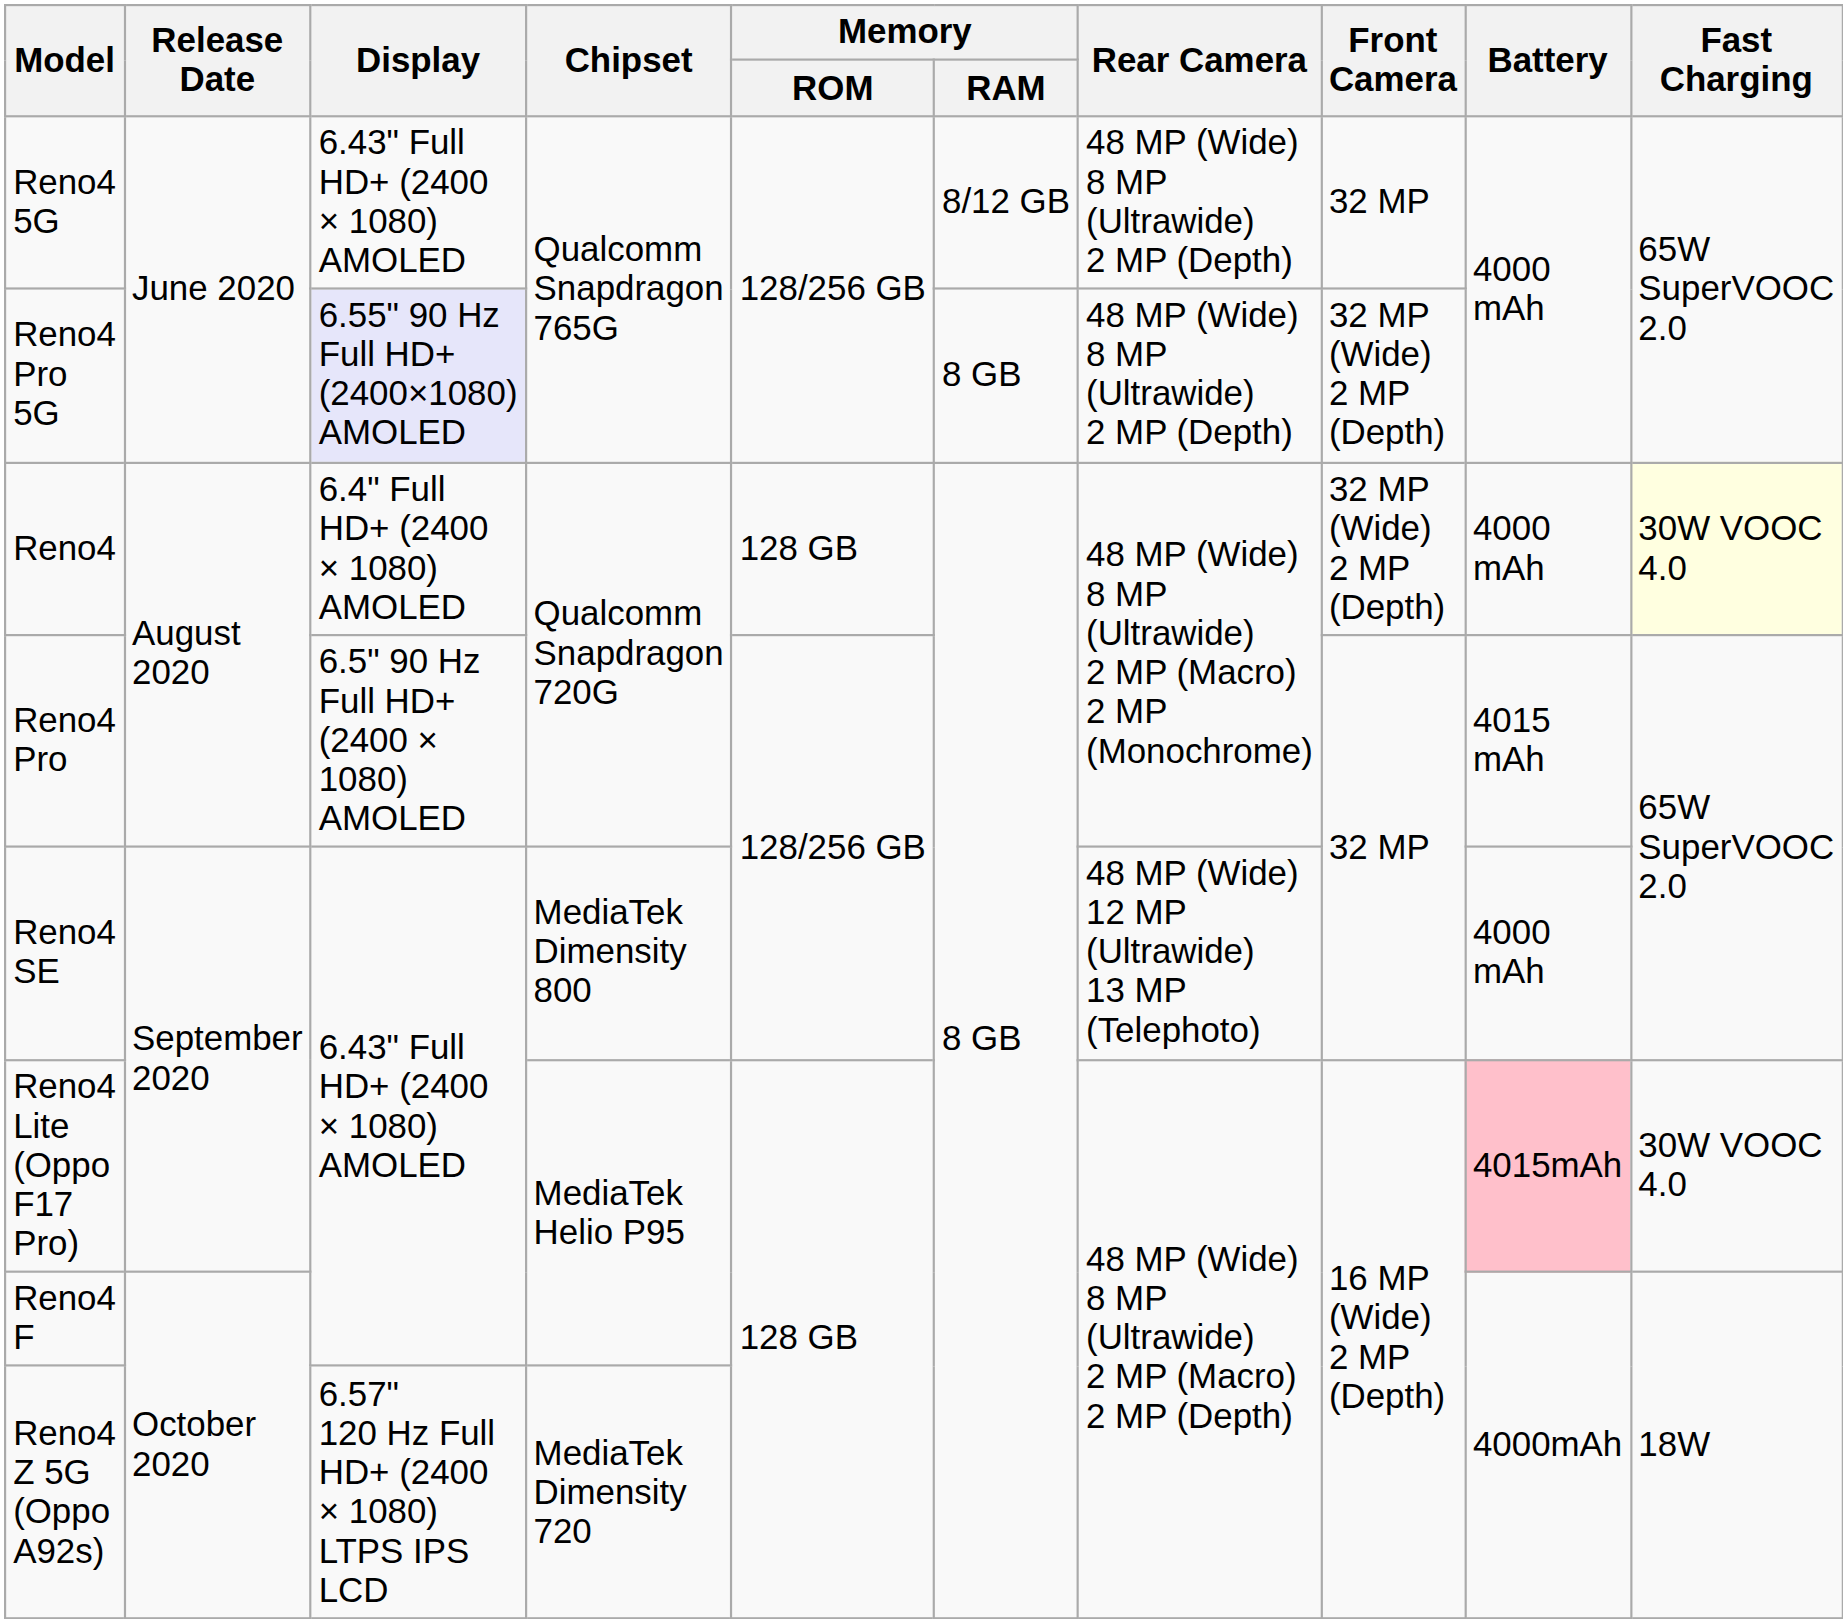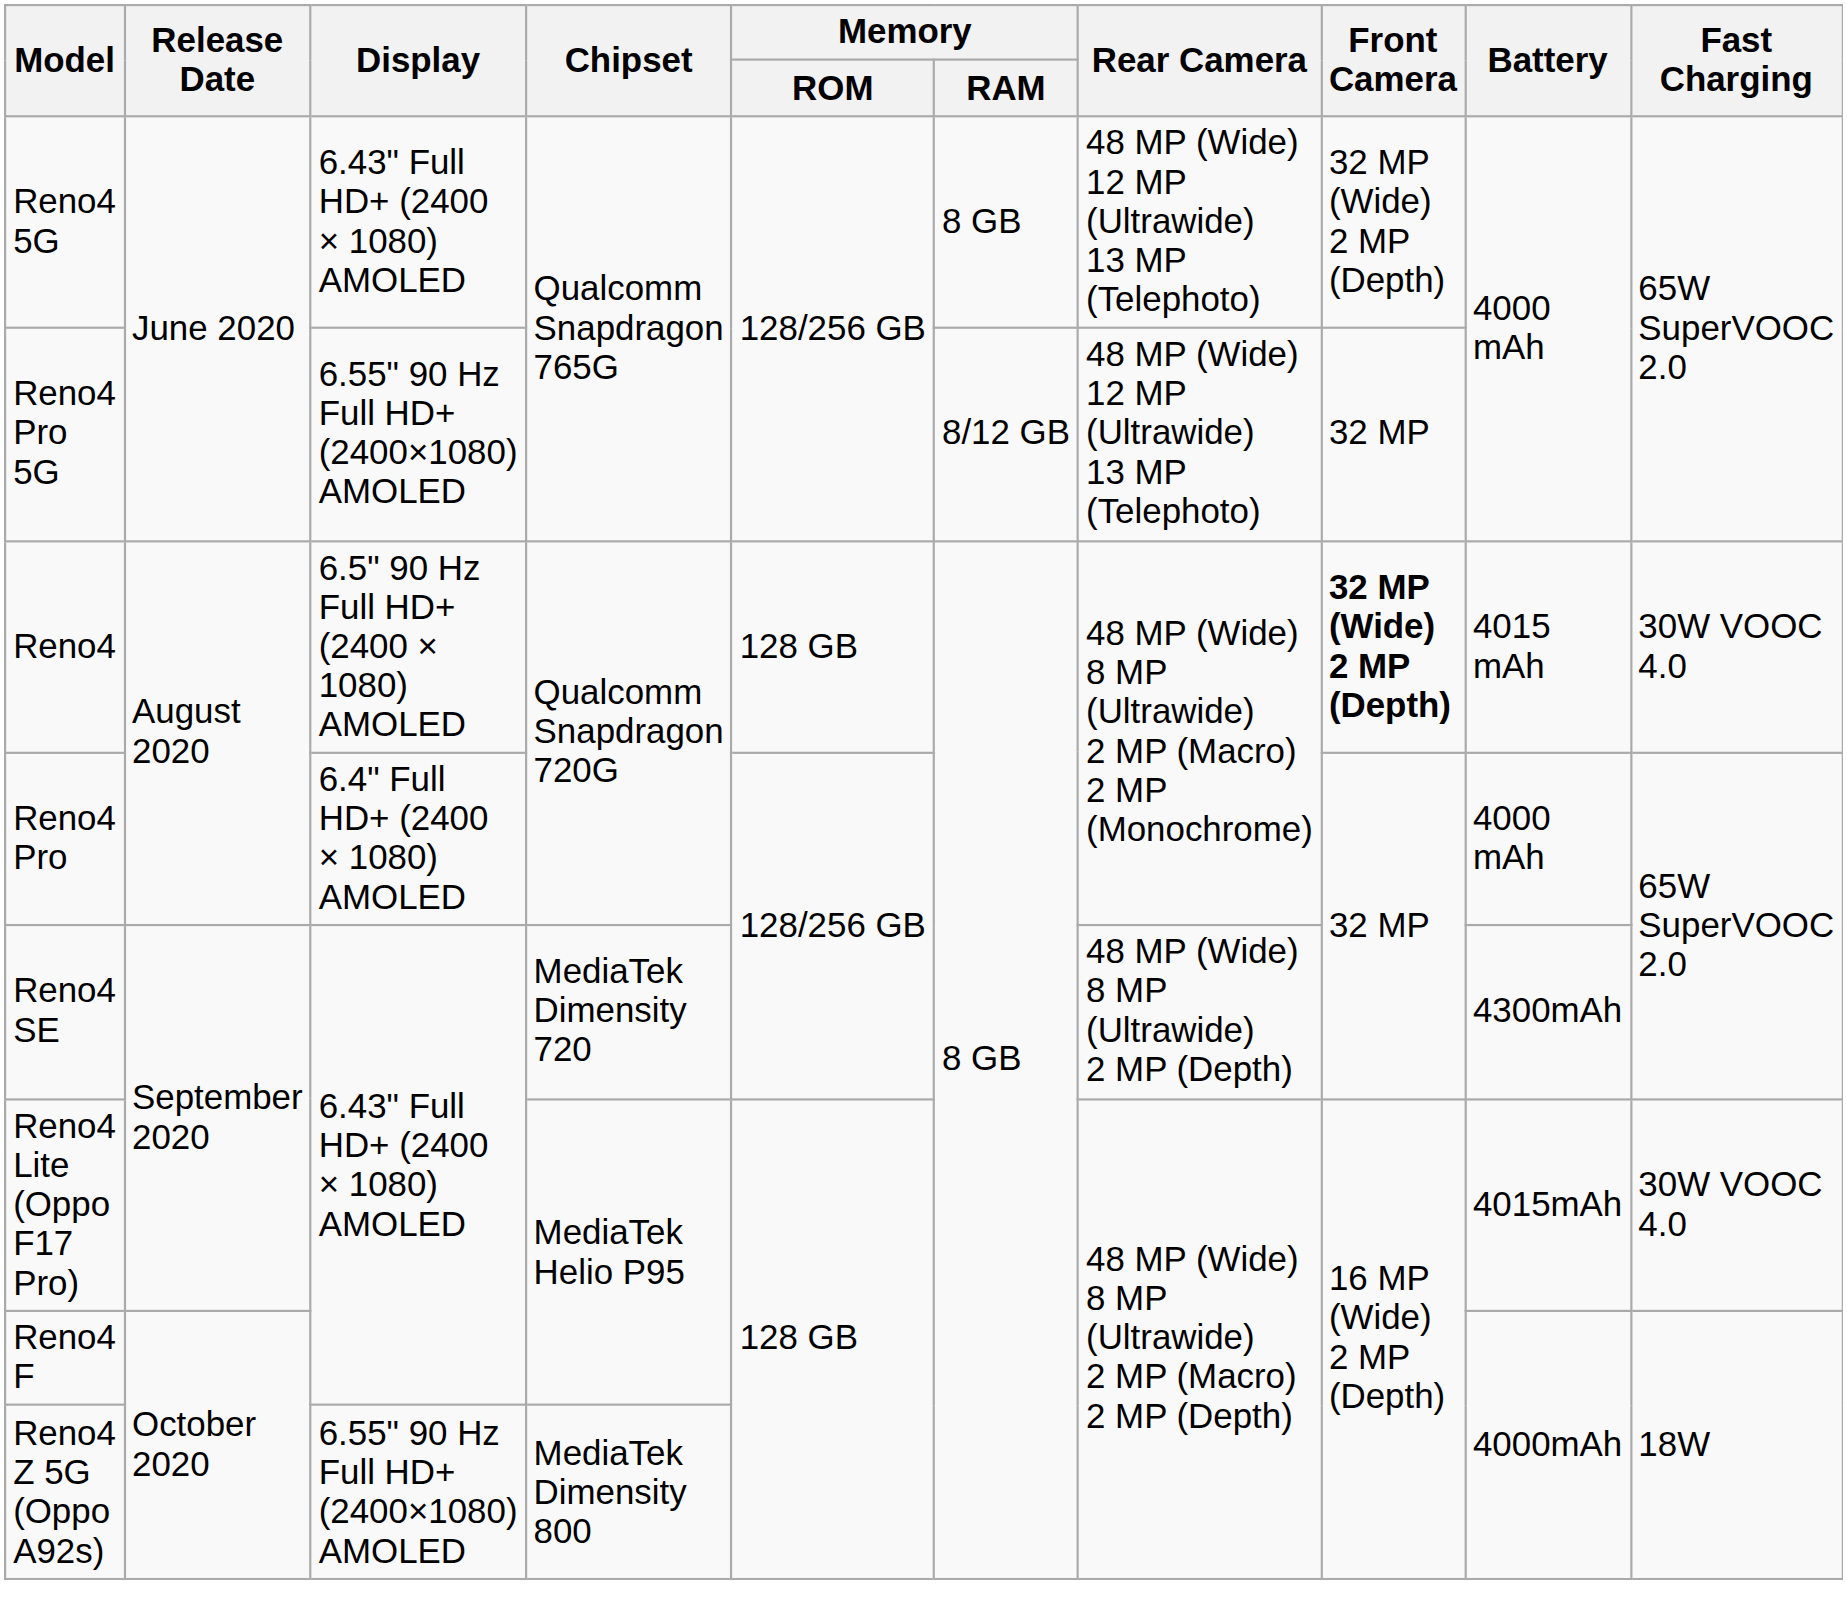Reno4 5G | Memory / RAM: 8/12 GB -> 8 GB
Reno4 5G | Rear Camera: 48 MP (Wide) 8 MP (Ultrawide) 2 MP (Depth) -> 48 MP (Wide) 12 MP (Ultrawide) 13 MP (Telephoto)
Reno4 5G | Front Camera: 32 MP -> 32 MP (Wide) 2 MP (Depth)
Reno4 Pro 5G | Display: lavender background -> no background
Reno4 Pro 5G | Memory / RAM: 8 GB -> 8/12 GB
Reno4 Pro 5G | Rear Camera: 48 MP (Wide) 8 MP (Ultrawide) 2 MP (Depth) -> 48 MP (Wide) 12 MP (Ultrawide) 13 MP (Telephoto)
Reno4 Pro 5G | Front Camera: 32 MP (Wide) 2 MP (Depth) -> 32 MP
Reno4 | Display: 6.4" Full HD+ (2400 × 1080) AMOLED -> 6.5" 90 Hz Full HD+ (2400 × 1080) AMOLED
Reno4 | Front Camera: normal -> bold
Reno4 | Battery: 4000 mAh -> 4015 mAh
Reno4 | Fast Charging: lightyellow background -> no background
Reno4 Pro | Display: 6.5" 90 Hz Full HD+ (2400 × 1080) AMOLED -> 6.4" Full HD+ (2400 × 1080) AMOLED
Reno4 Pro | Battery: 4015 mAh -> 4000 mAh
Reno4 SE | Chipset: MediaTek Dimensity 800 -> MediaTek Dimensity 720
Reno4 SE | Rear Camera: 48 MP (Wide) 12 MP (Ultrawide) 13 MP (Telephoto) -> 48 MP (Wide) 8 MP (Ultrawide) 2 MP (Depth)
Reno4 SE | Battery: 4000 mAh -> 4300mAh
Reno4 Lite (Oppo F17 Pro) | Battery: pink background -> no background
Reno4 Z 5G (Oppo A92s) | Display: 6.57" 120 Hz Full HD+ (2400 × 1080) LTPS IPS LCD -> 6.55" 90 Hz Full HD+ (2400×1080) AMOLED
Reno4 Z 5G (Oppo A92s) | Chipset: MediaTek Dimensity 720 -> MediaTek Dimensity 800
